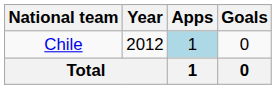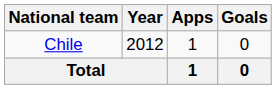Chile | Apps: lightblue background -> no background
